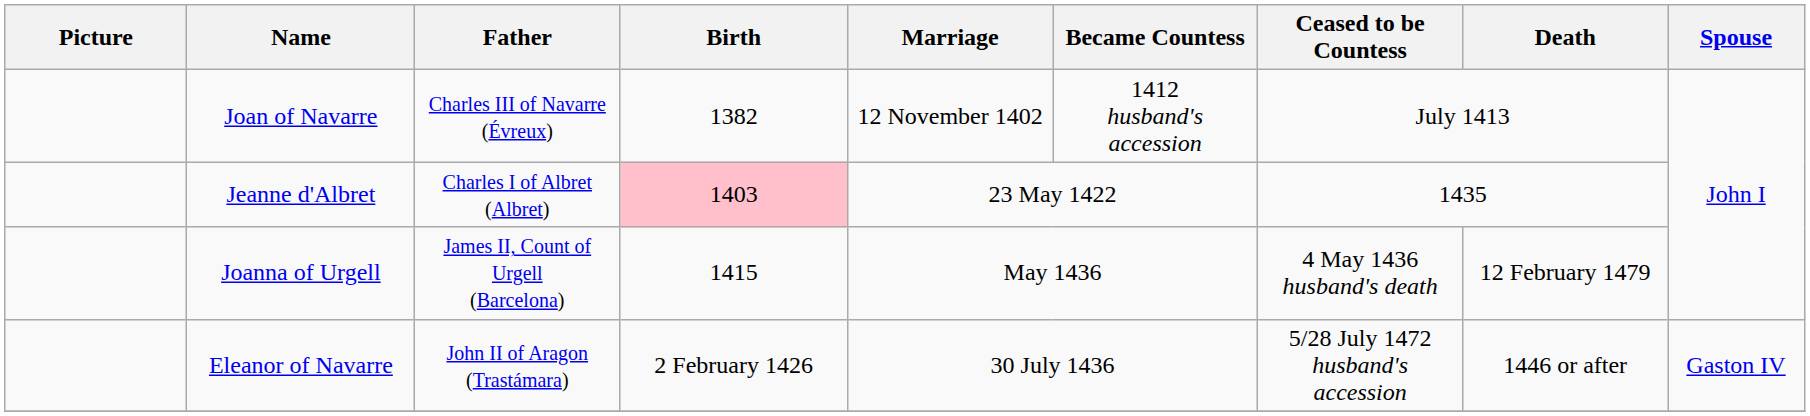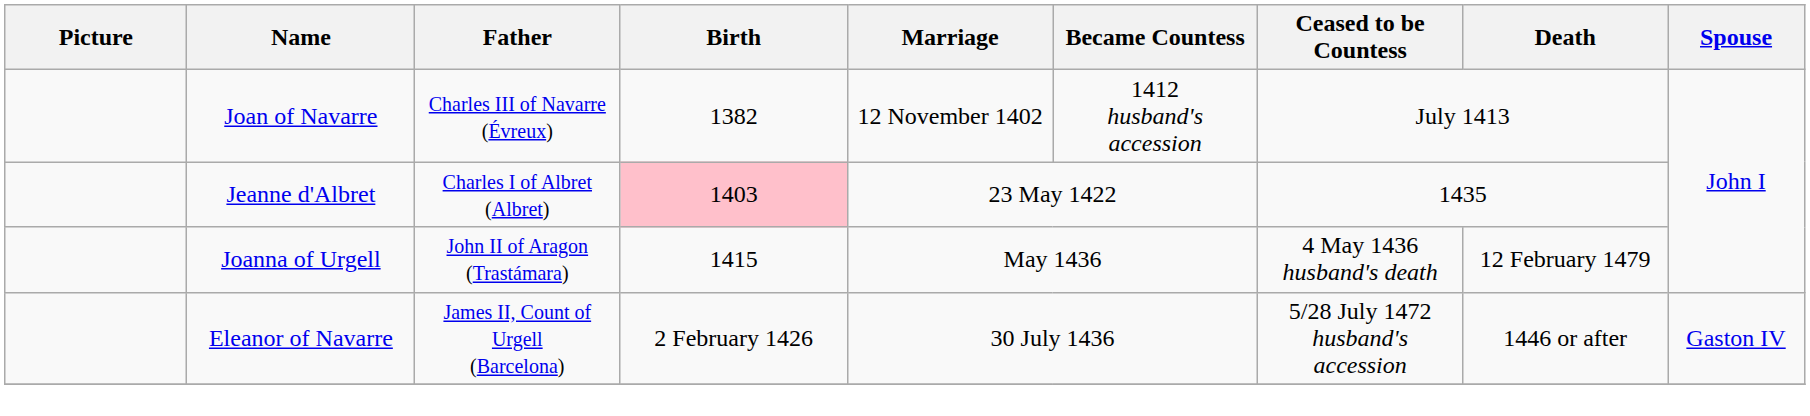Joanna of Urgell | Father: James II, Count of Urgell (Barcelona) -> John II of Aragon (Trastámara)
Eleanor of Navarre | Father: John II of Aragon (Trastámara) -> James II, Count of Urgell (Barcelona)
